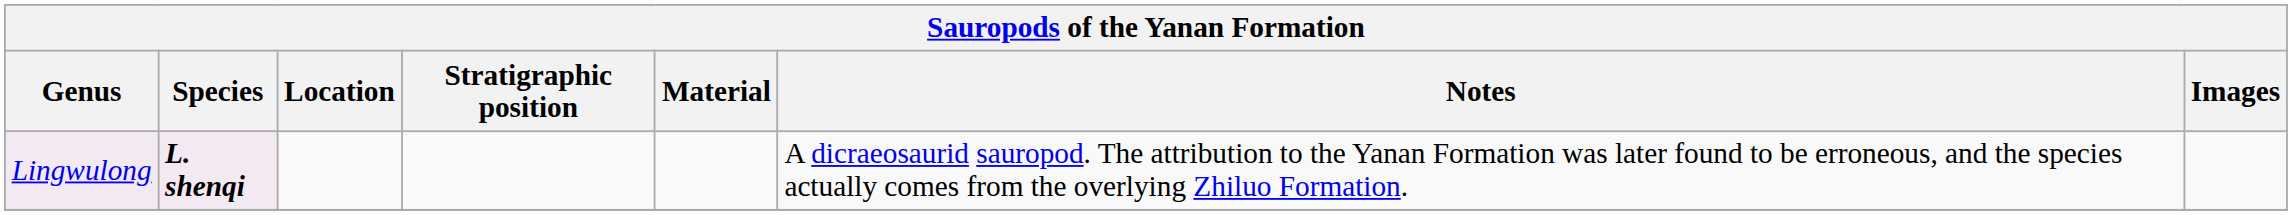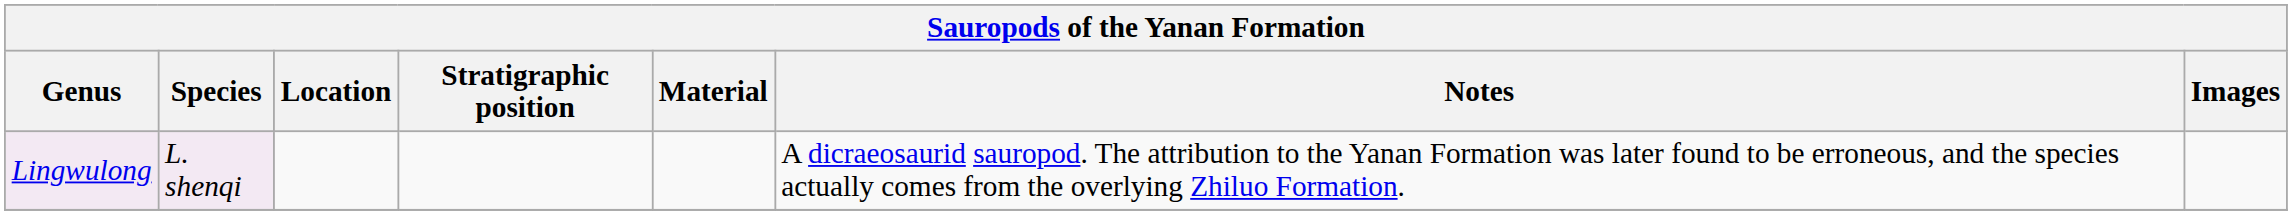Lingwulong | Species: bold -> normal
